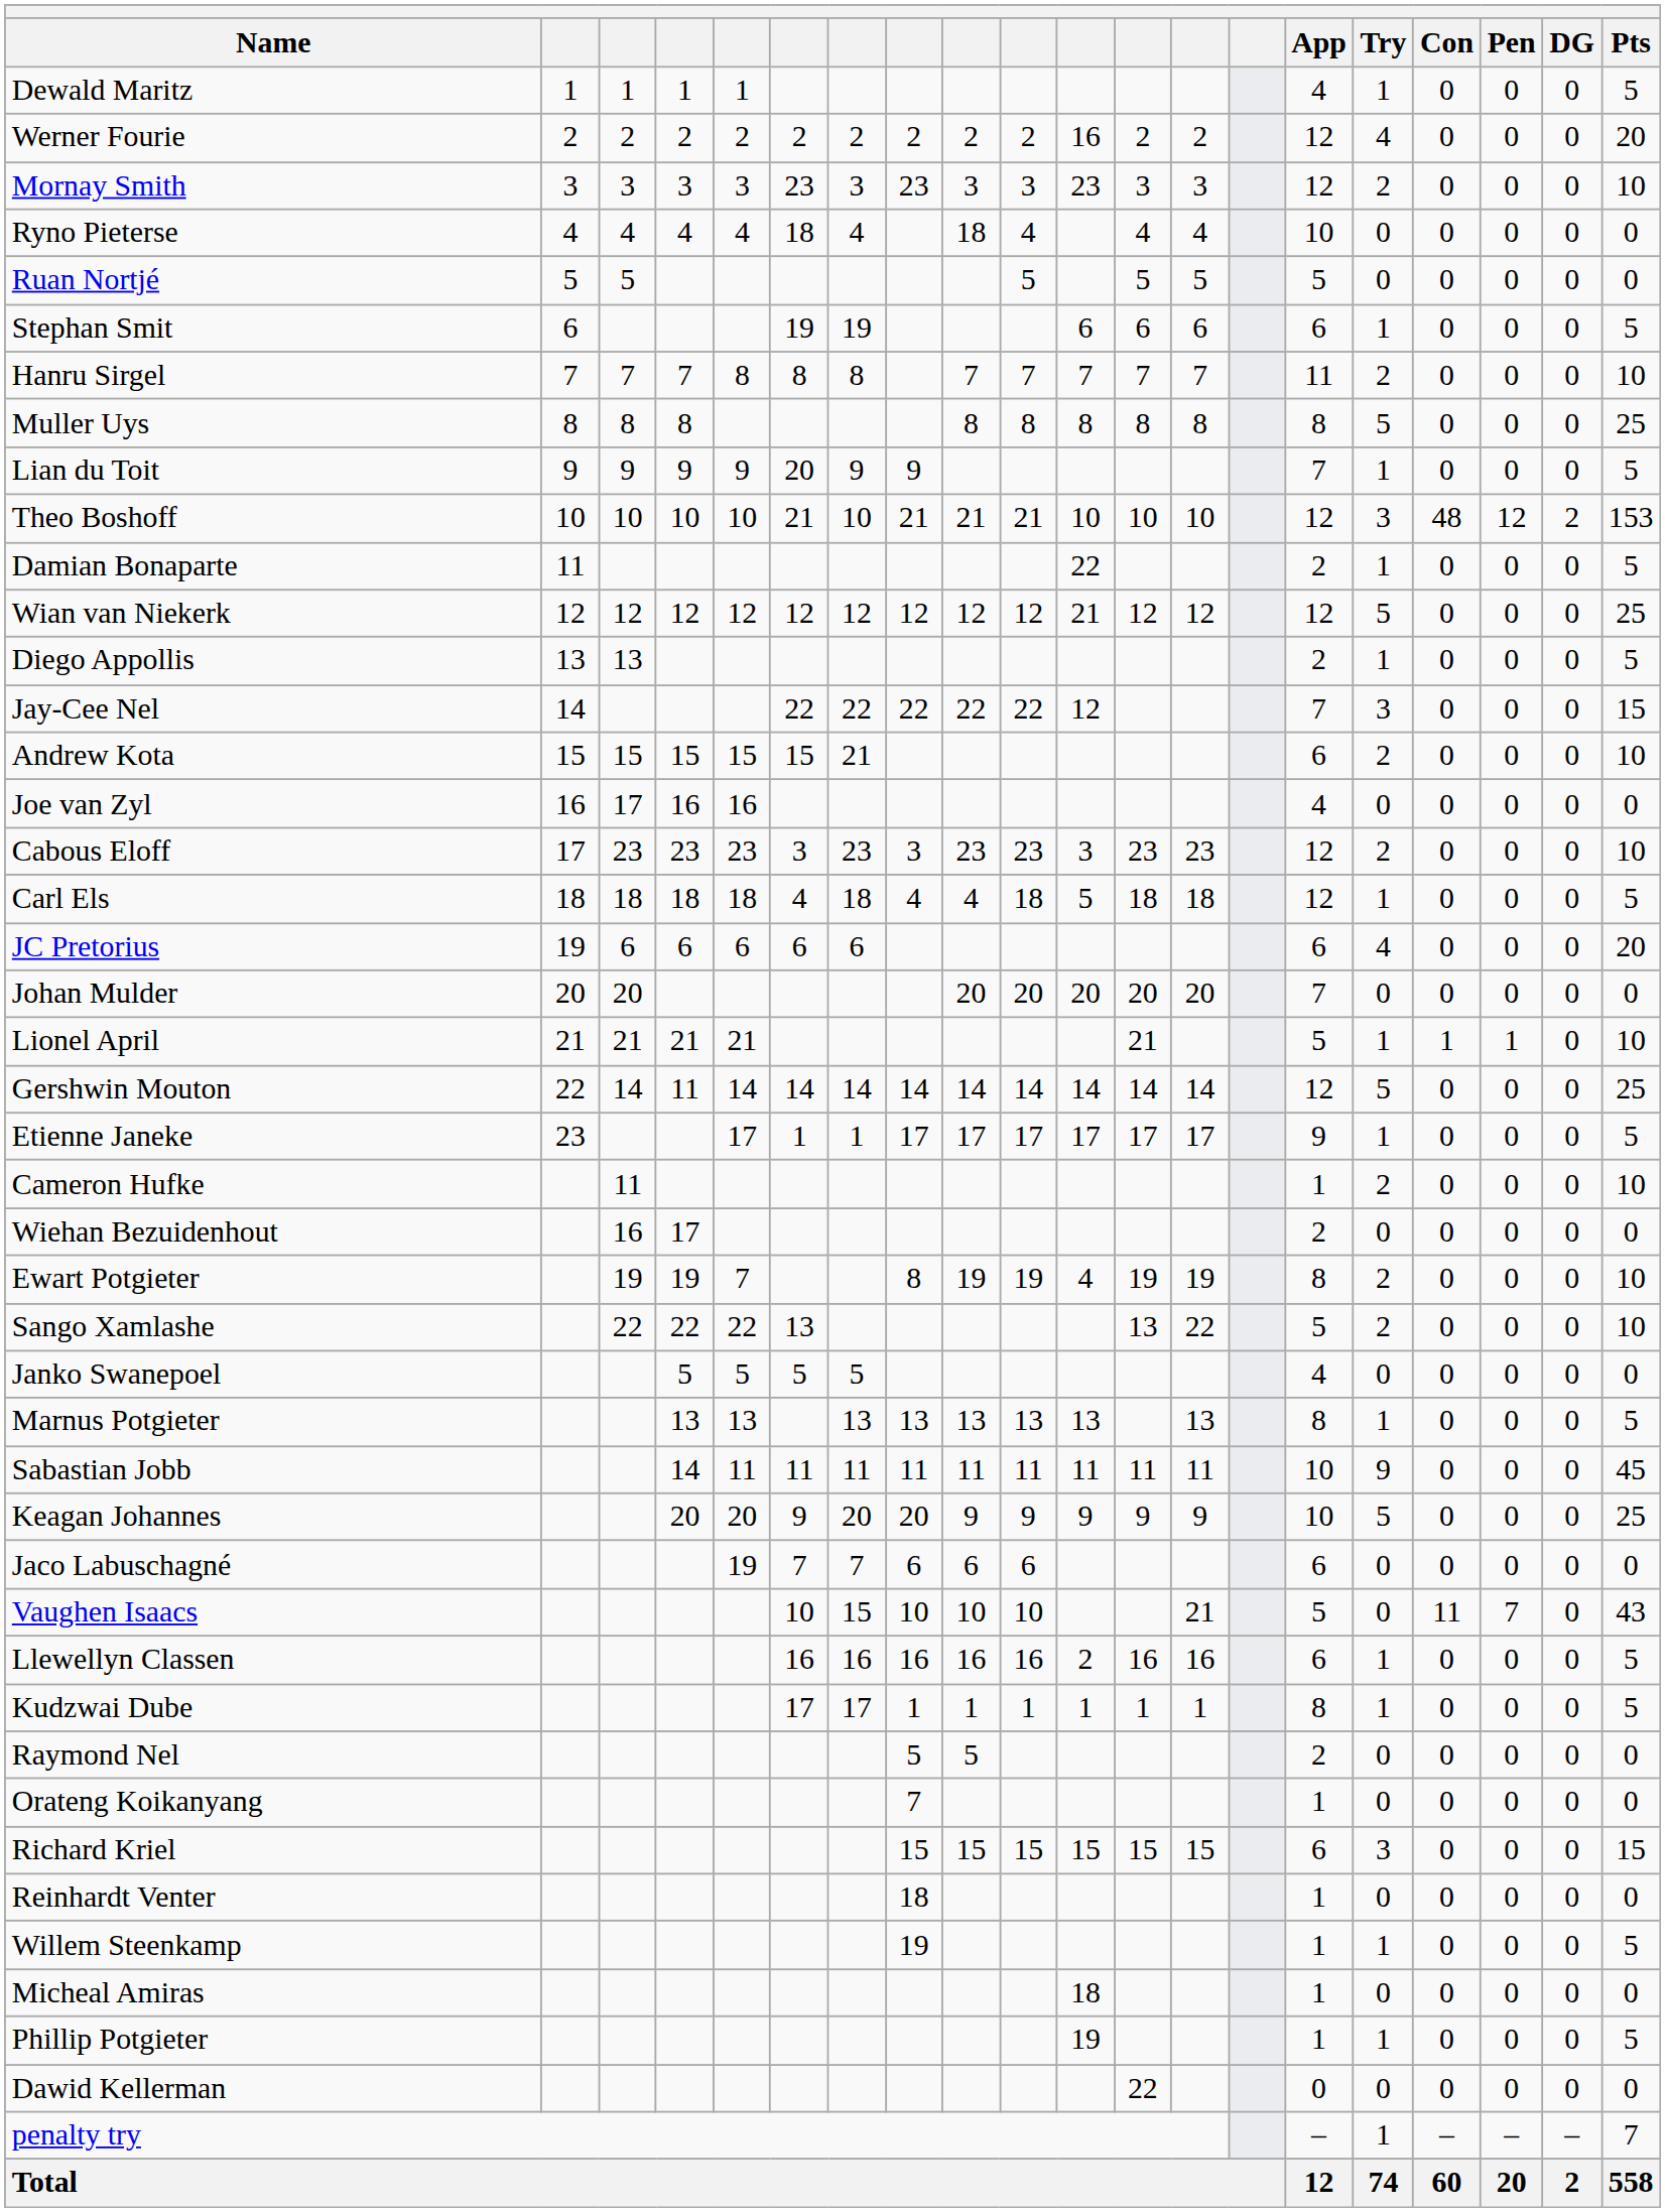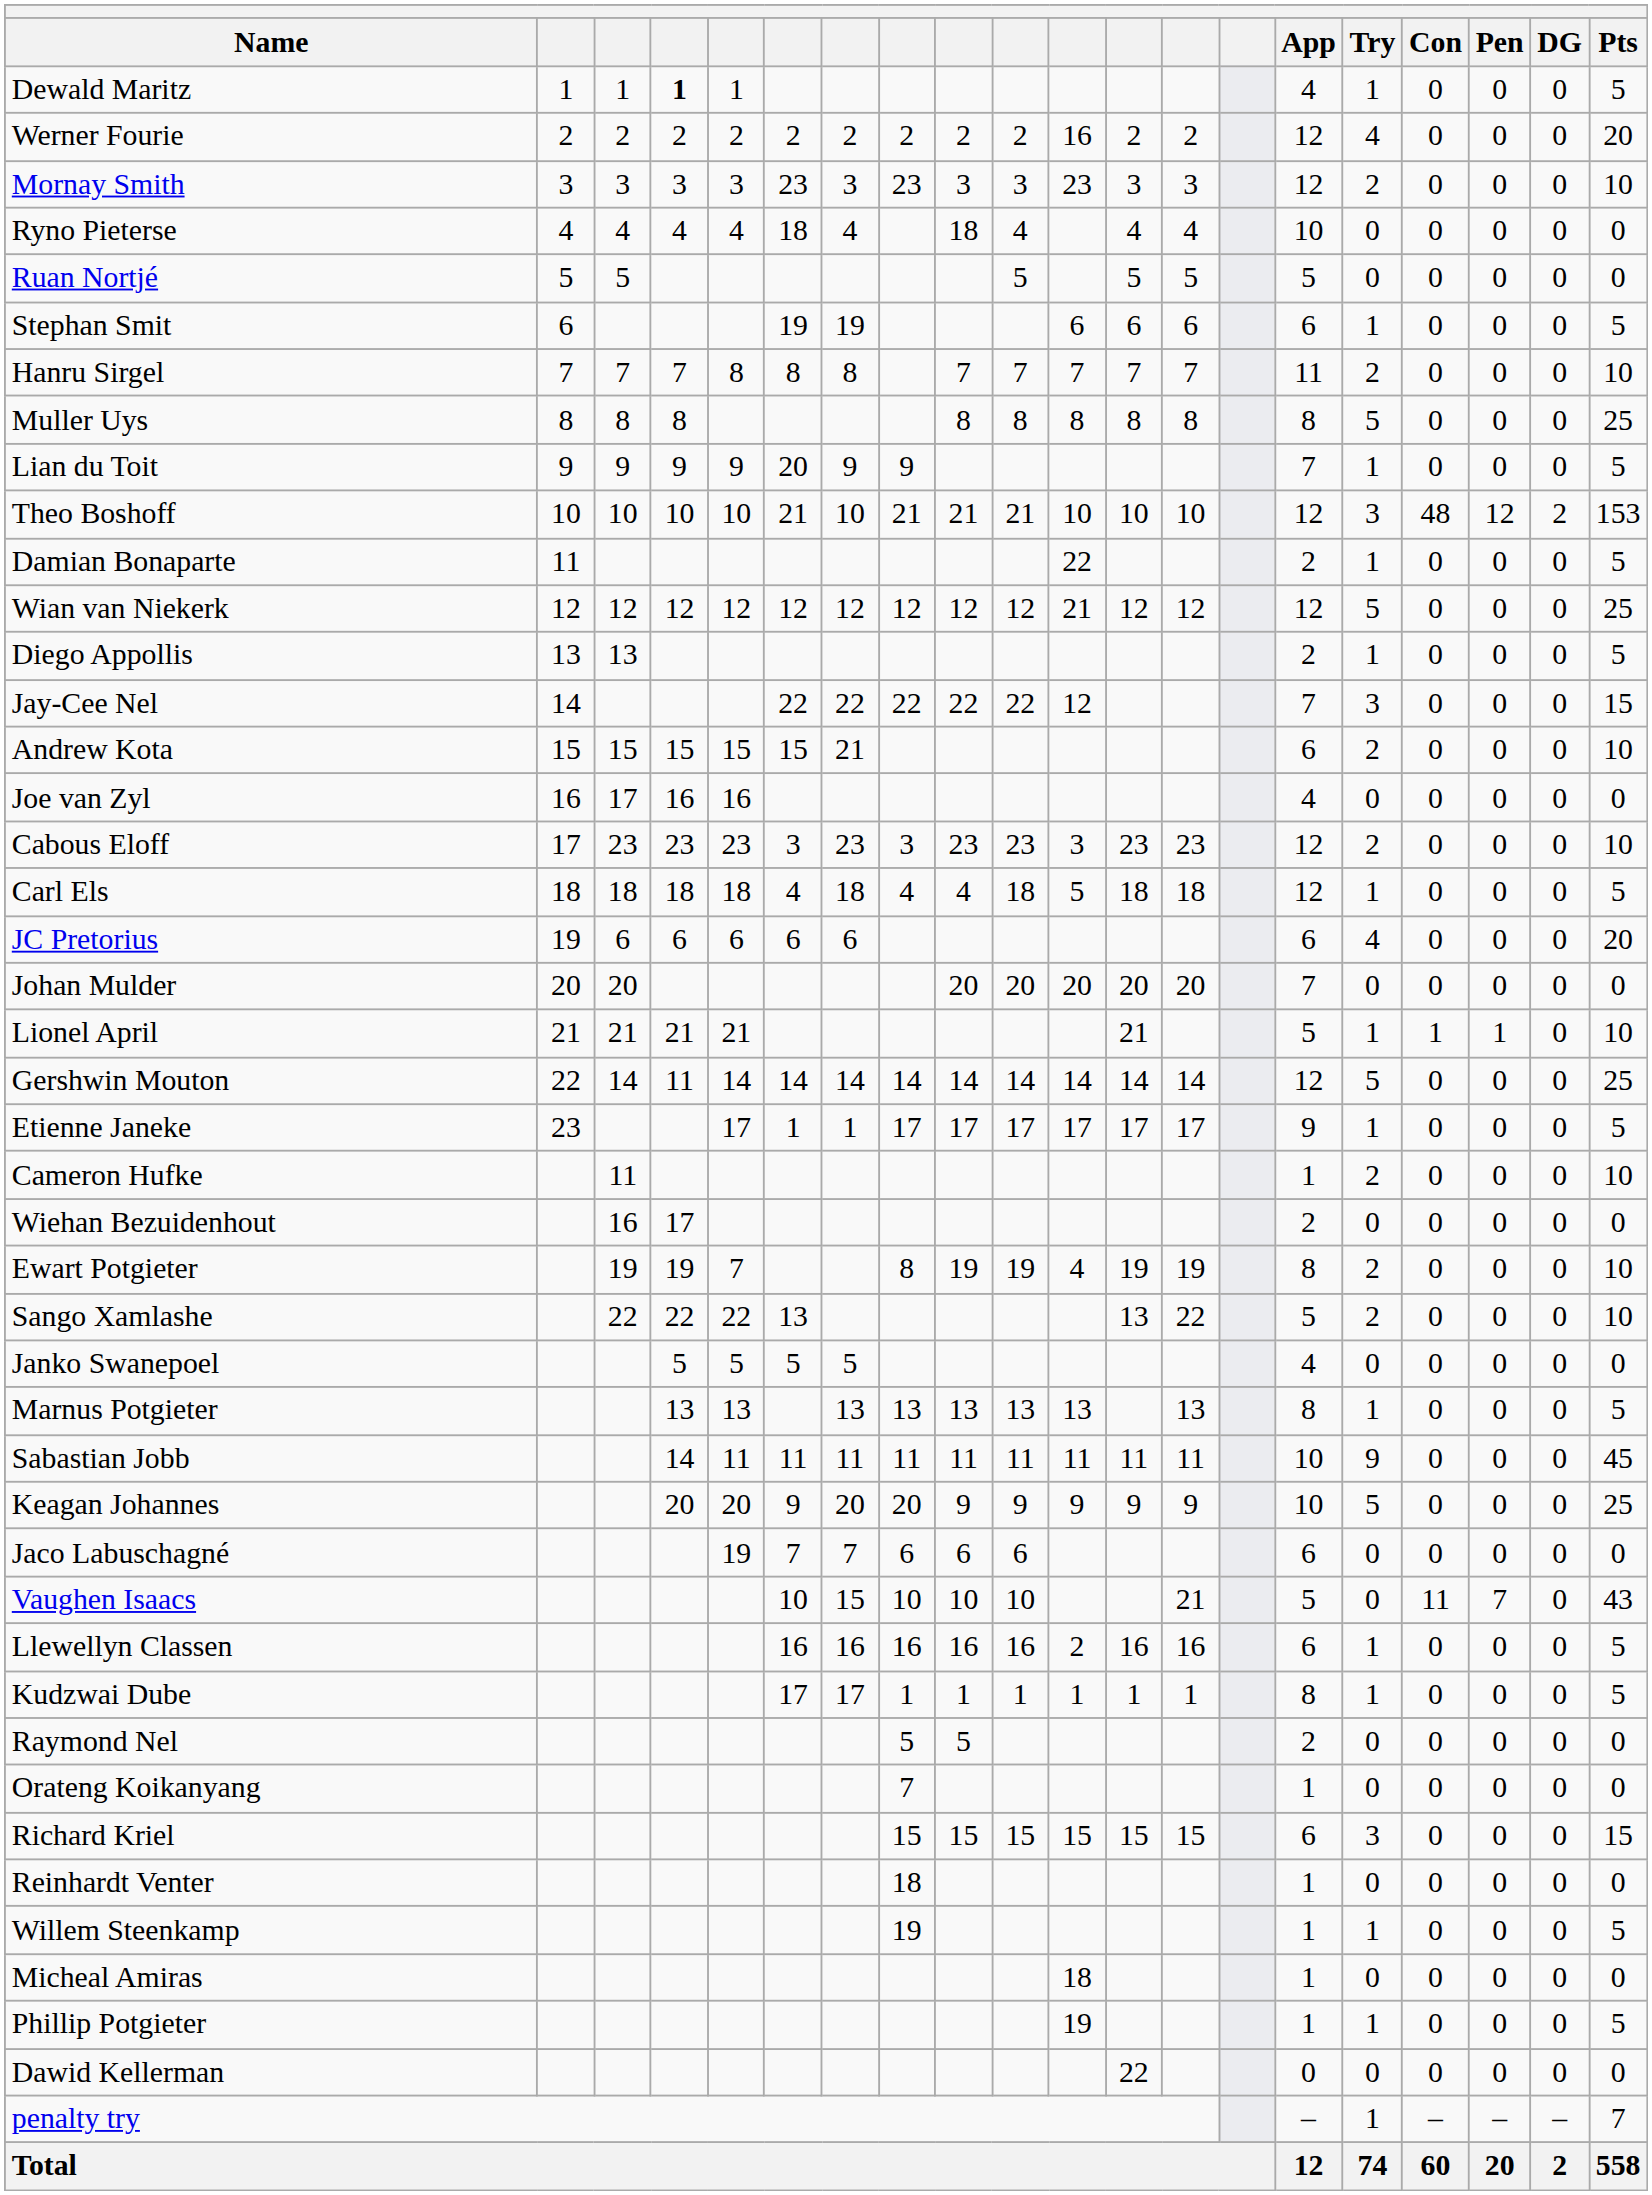Dewald Maritz | column 4: normal -> bold
